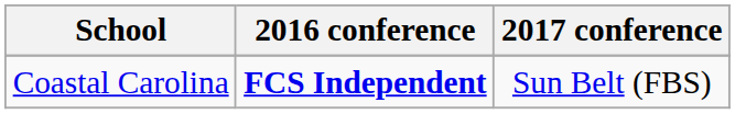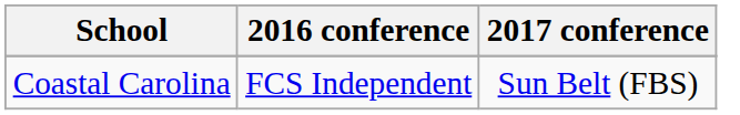Coastal Carolina | 2016 conference: bold -> normal
